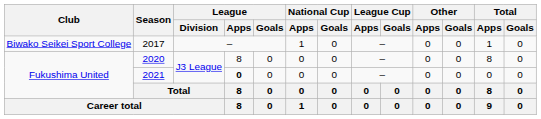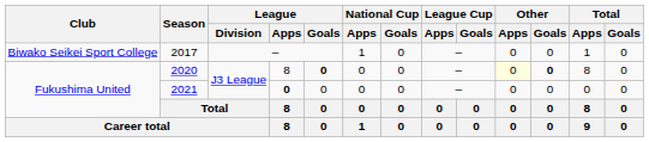2020 | League / Goals: normal -> bold
2020 | Other / Apps: no background -> lightyellow background
2020 | Other / Goals: normal -> bold
